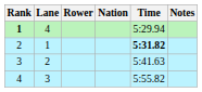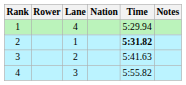columns swapped: Lane <-> Rower
row 2 | Rank: bold -> normal
